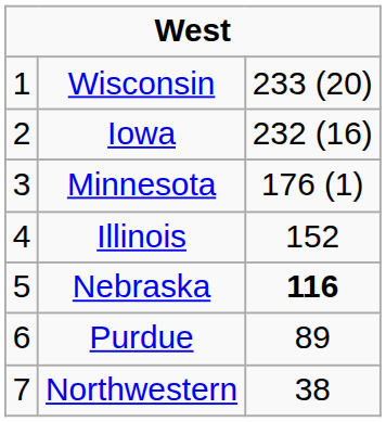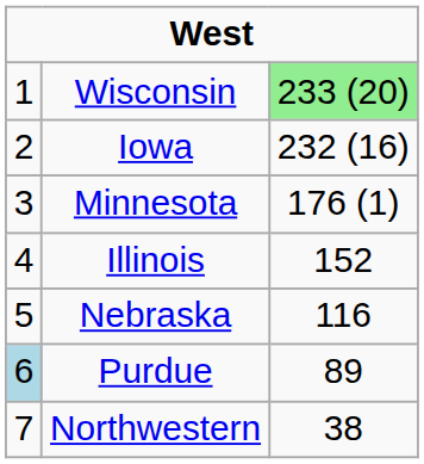Wisconsin | column 3: no background -> lightgreen background
Nebraska | column 3: bold -> normal
Purdue | column 1: no background -> lightblue background
